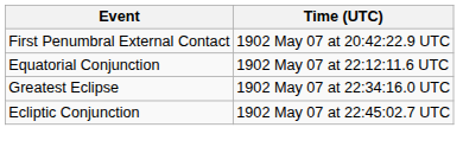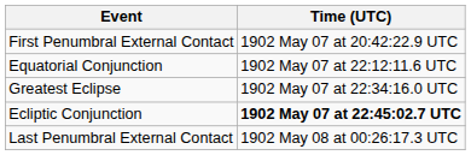Ecliptic Conjunction | Time (UTC): normal -> bold
+ row: Last Penumbral External Contact | 1902 May 08 at 00:26:17.3 UTC
